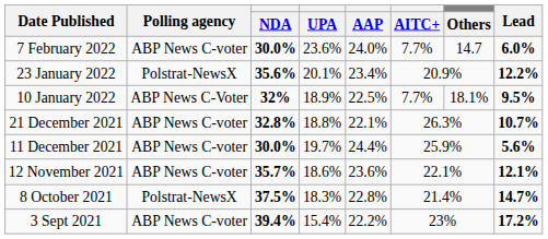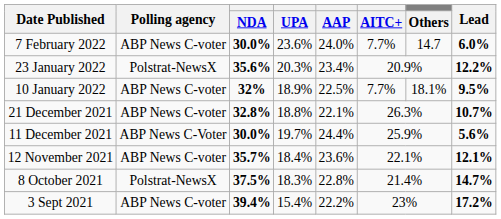23 January 2022 | UPA: 20.1% -> 20.3%
10 January 2022 | Polling agency: ABP News C-Voter -> ABP News C-voter
11 December 2021 | Polling agency: ABP News C-voter -> ABP News C-Voter
12 November 2021 | UPA: 18.6% -> 18.4%
